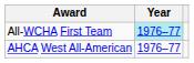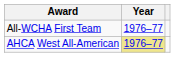row 2 | Year: paleturquoise background -> no background
row 3 | Year: no background -> khaki background
